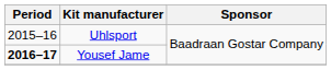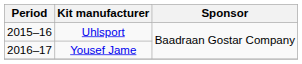Yousef Jame | Period: bold -> normal
